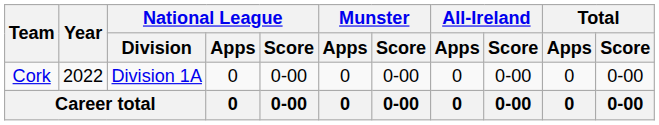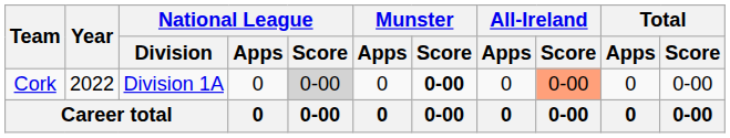Cork | National League / Score: no background -> lightgrey background
Cork | Munster / Score: normal -> bold
Cork | All-Ireland / Score: no background -> lightsalmon background
